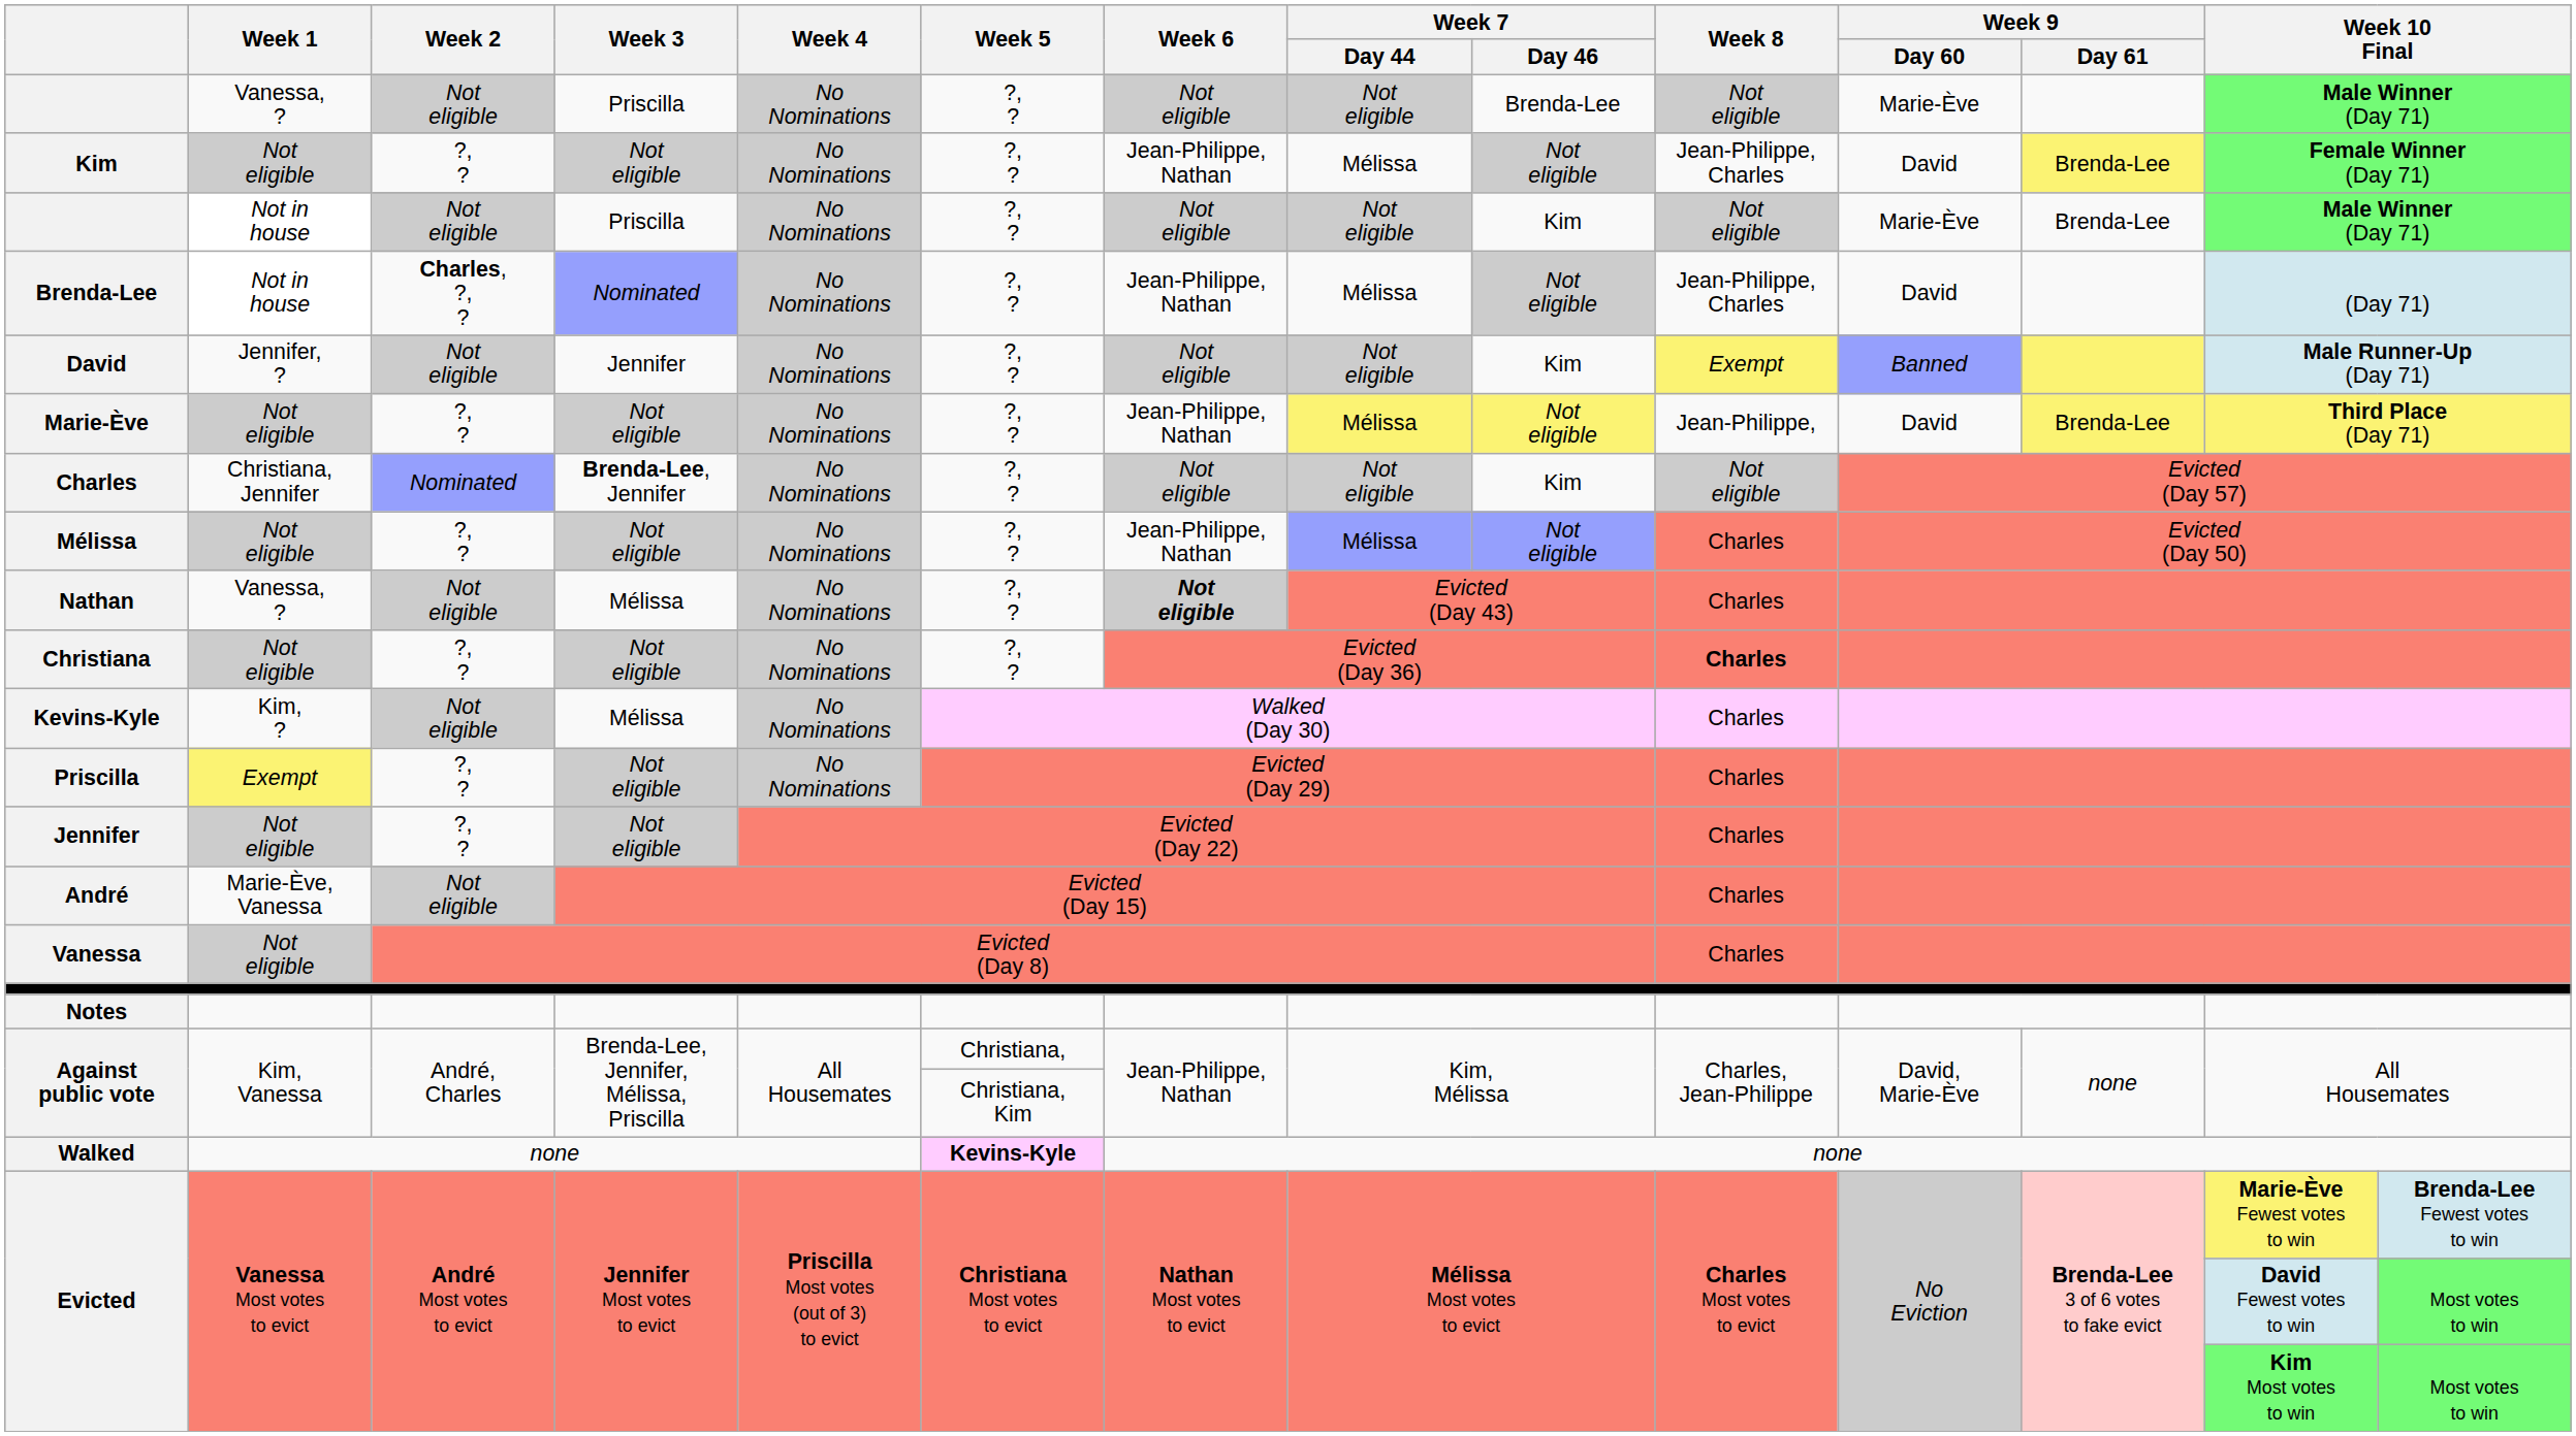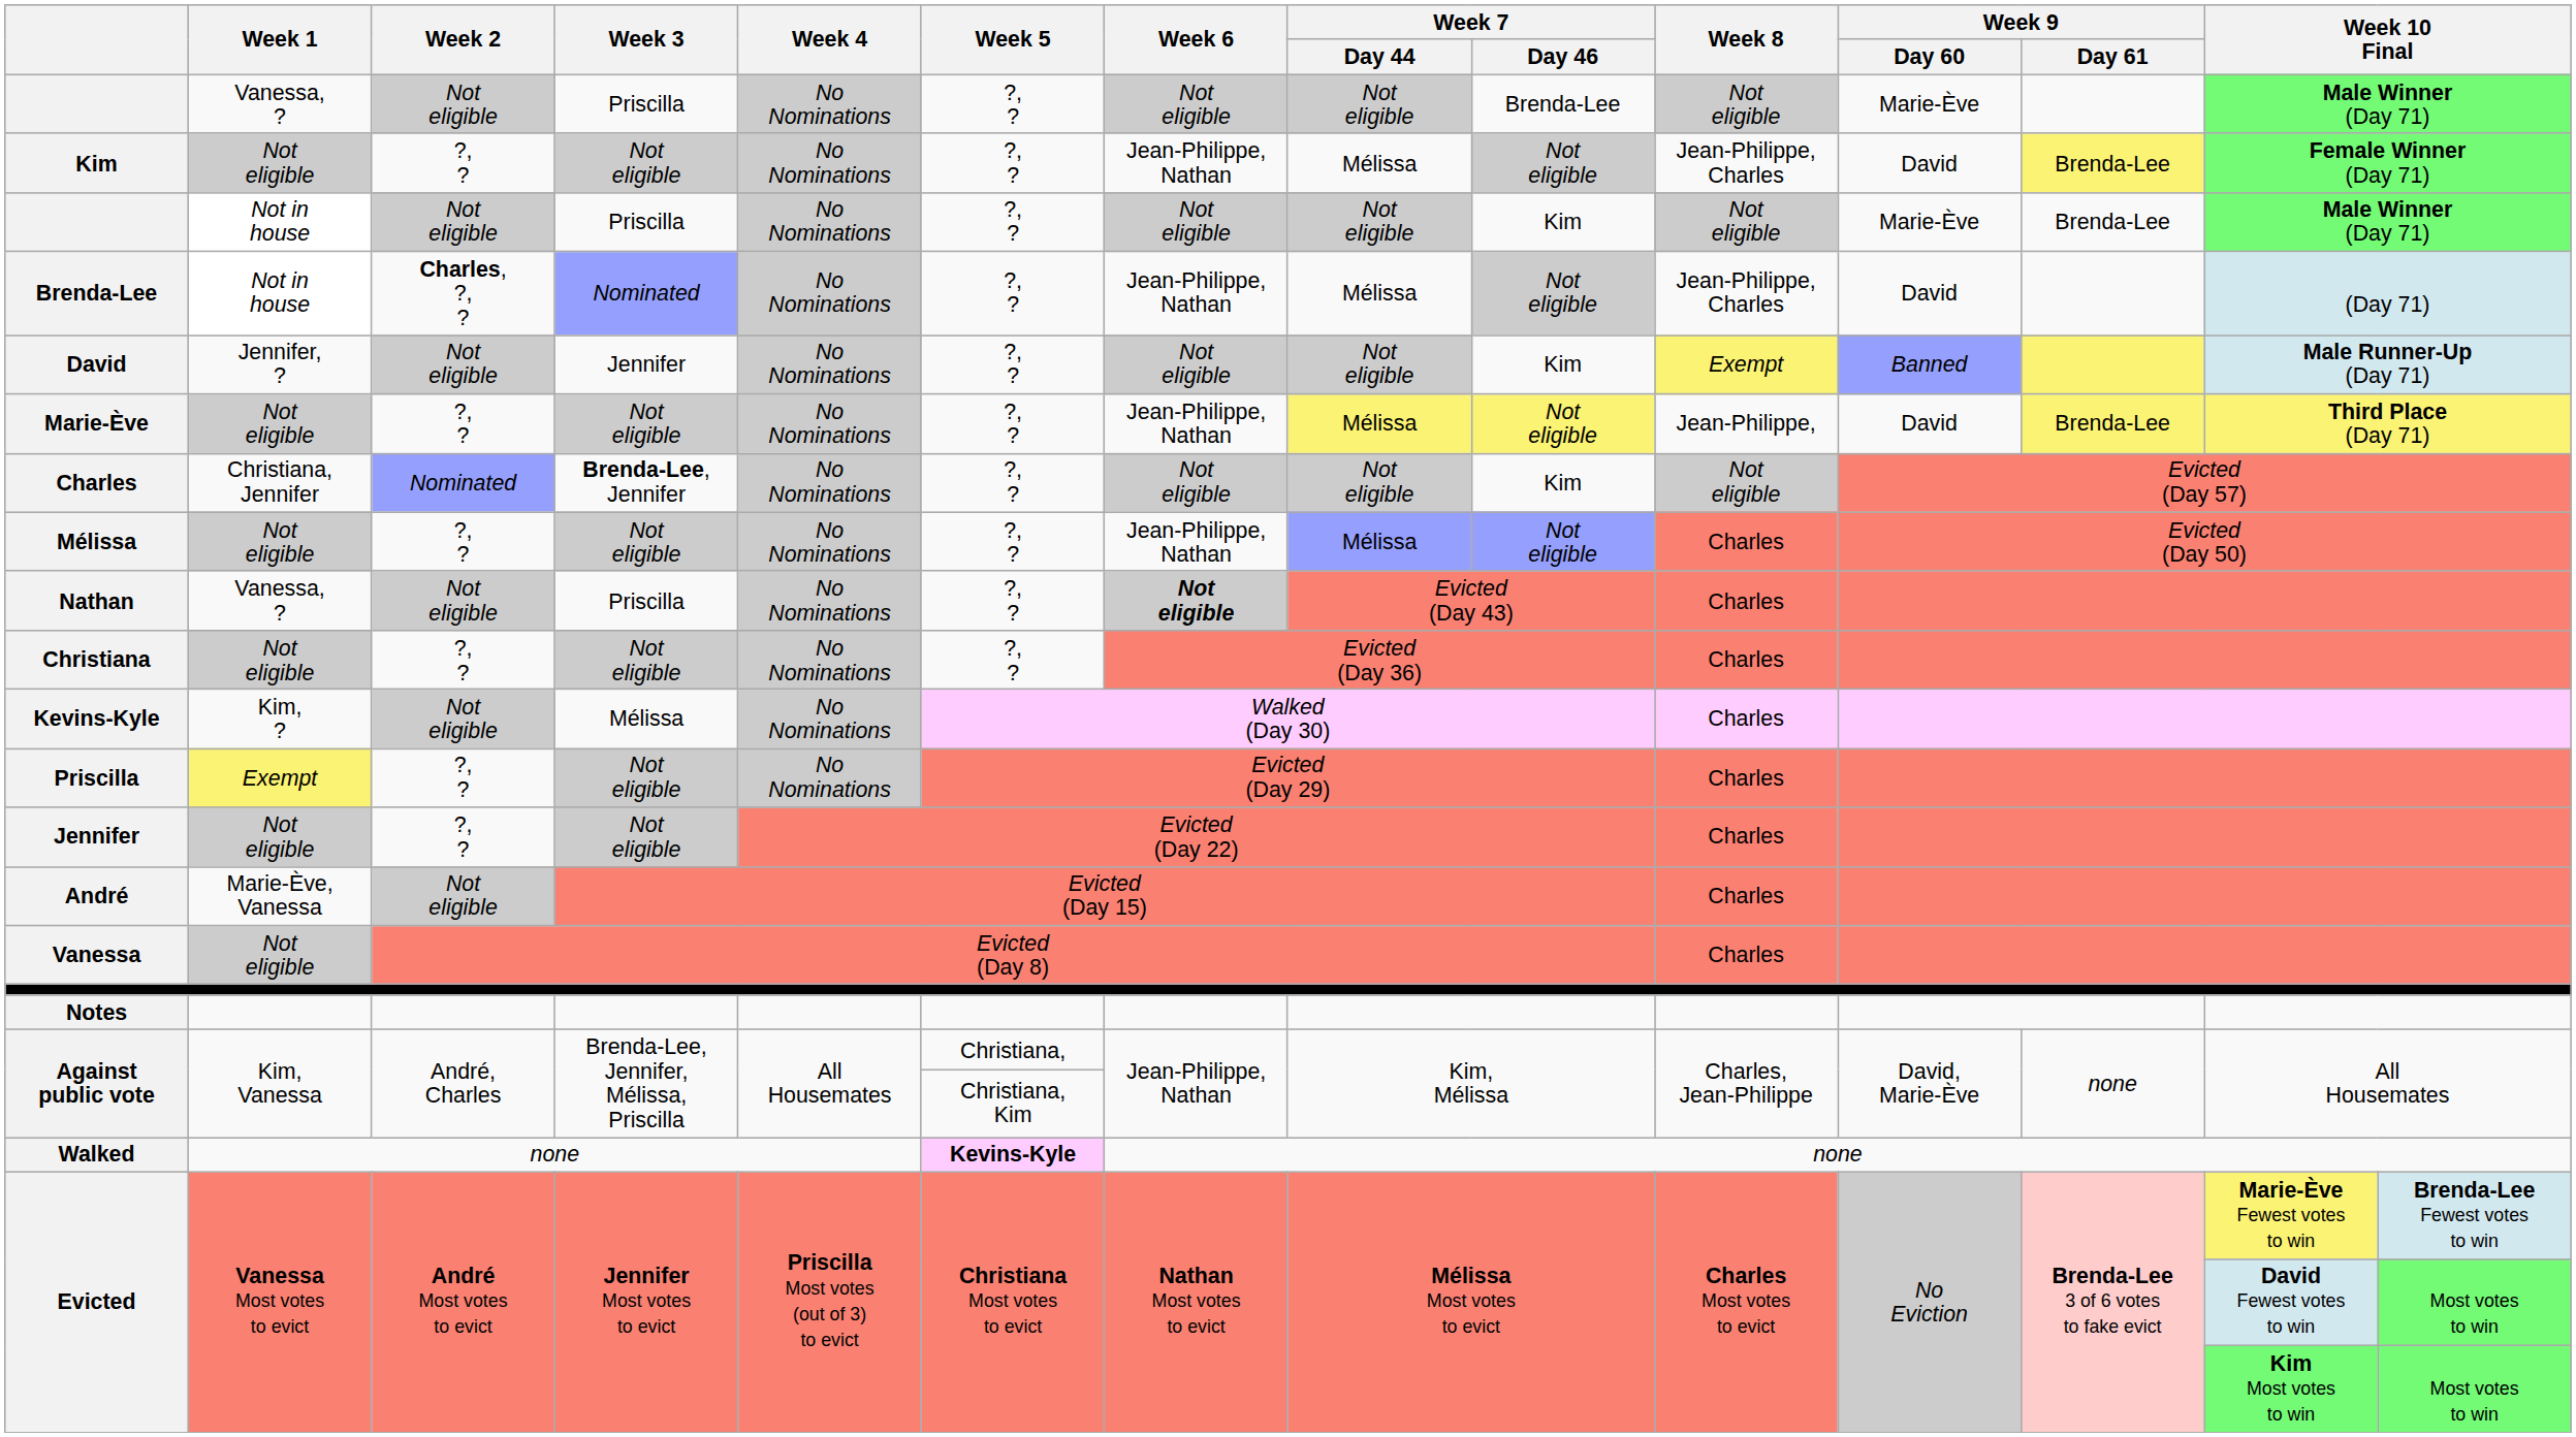Nathan | Week 3: Mélissa -> Priscilla
Christiana | Week 8: bold -> normal
